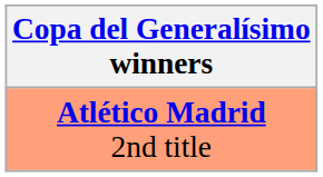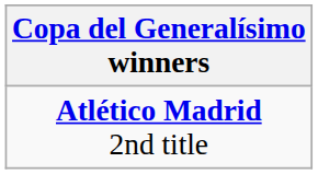row 2 | column 1: lightsalmon background -> no background
